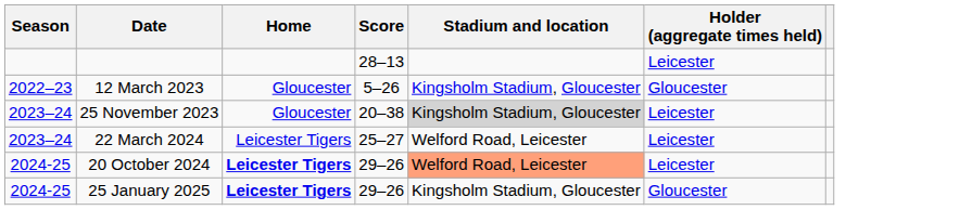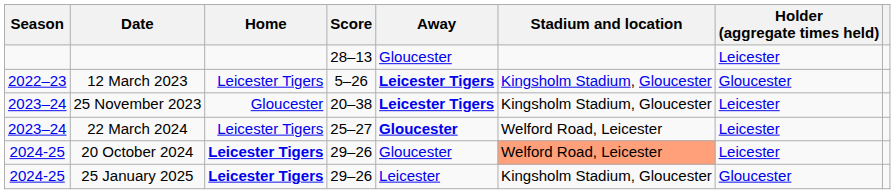+ column: Away | Gloucester | Leicester Tigers | Leicester Tigers | Gloucester | Gloucester | Leicester
12 March 2023 | Home: Gloucester -> Leicester Tigers
25 November 2023 | Stadium and location: lightgrey background -> no background
